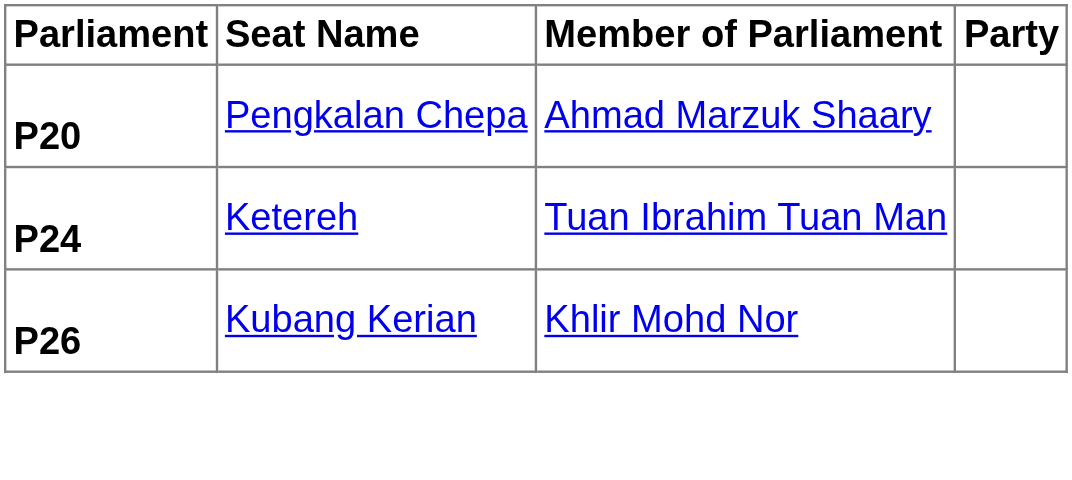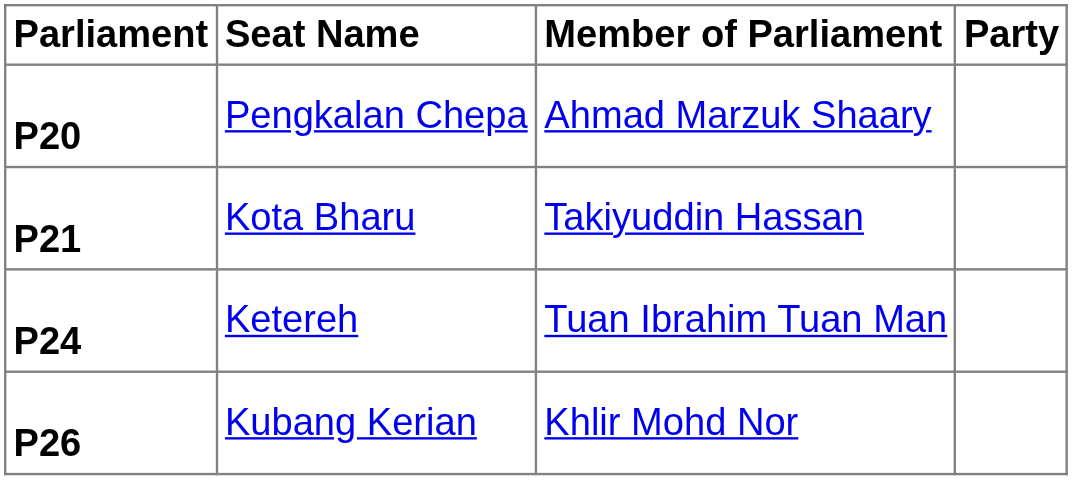+ row: P21 | Kota Bharu | Takiyuddin Hassan
